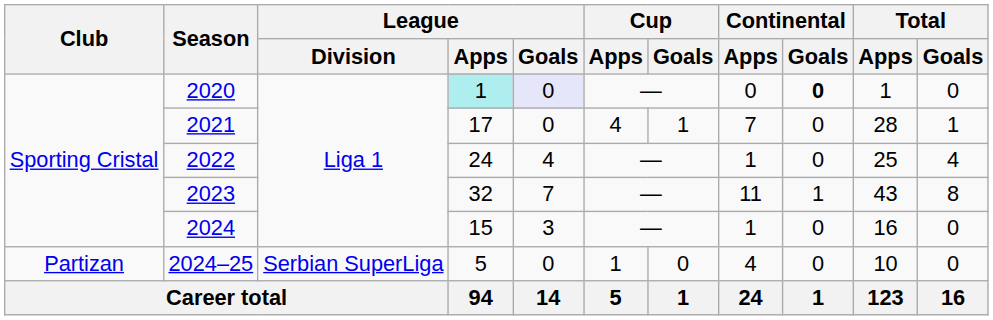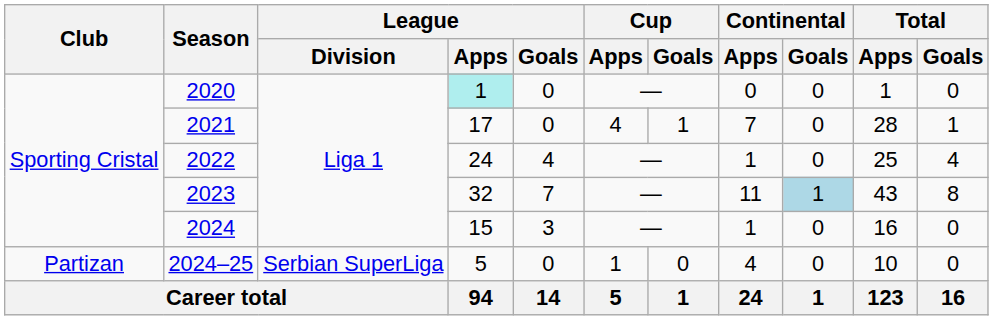2020 | League / Goals: lavender background -> no background
2020 | Continental / Goals: bold -> normal
2023 | Continental / Goals: no background -> lightblue background
